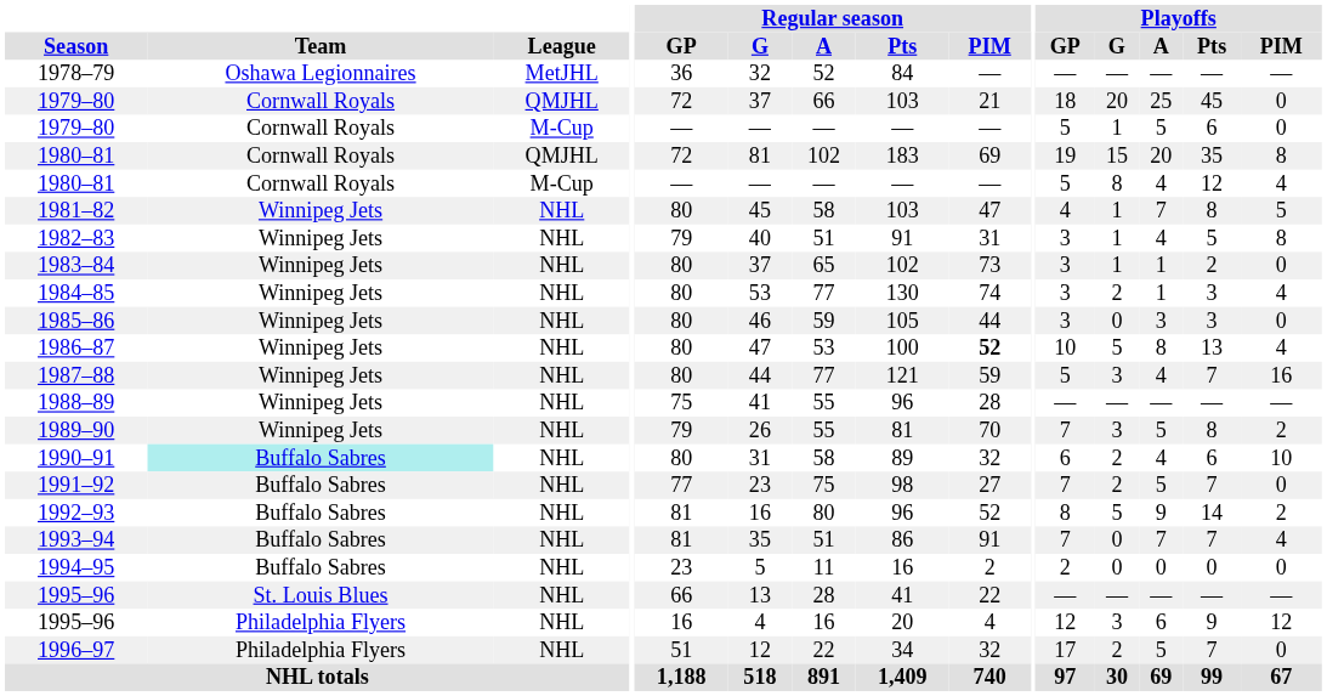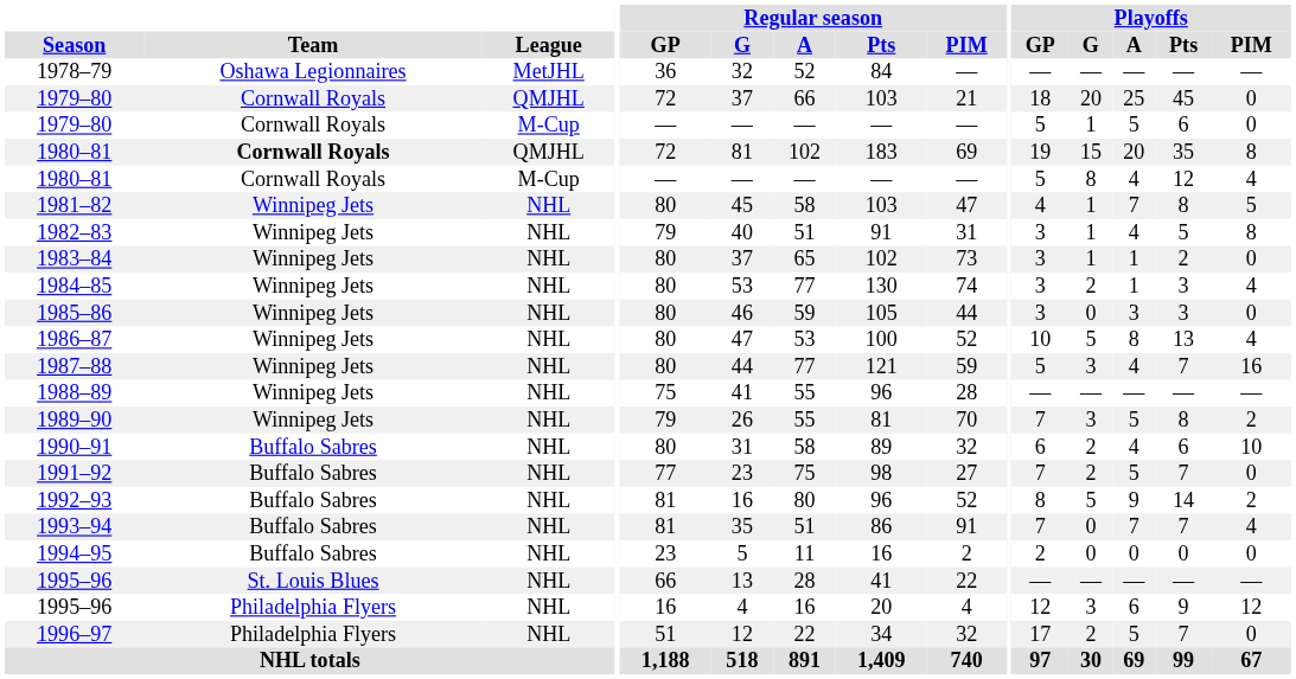1980–81 / QMJHL | Team: normal -> bold
1986–87 | Regular season / PIM: bold -> normal
1990–91 | Team: paleturquoise background -> no background
